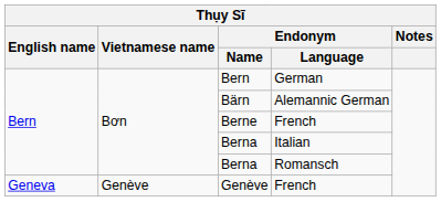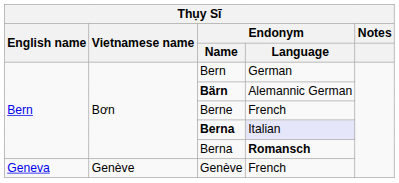Bärn | Endonym / Name: normal -> bold
Berna / Italian | Endonym / Name: normal -> bold
Berna / Italian | Endonym / Language: no background -> lavender background
Berna / Romansch | Endonym / Language: normal -> bold
